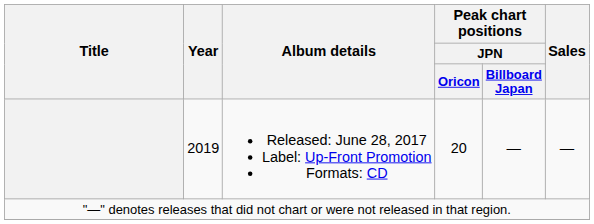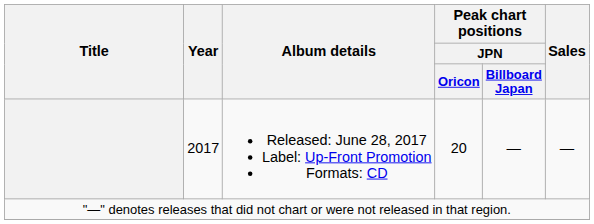row 4 | Year: 2019 -> 2017
